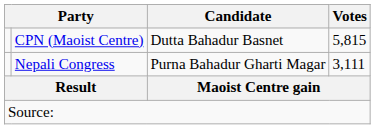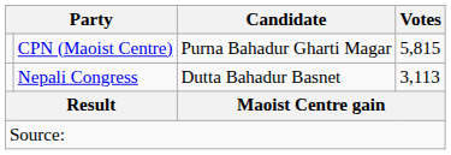CPN (Maoist Centre) | Candidate: Dutta Bahadur Basnet -> Purna Bahadur Gharti Magar
Nepali Congress | Candidate: Purna Bahadur Gharti Magar -> Dutta Bahadur Basnet
Nepali Congress | Votes: 3,111 -> 3,113
